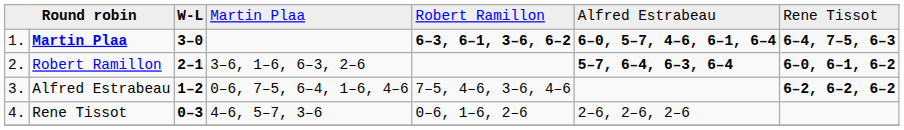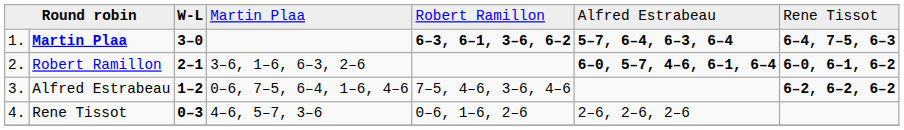row 2 | column 6: 6–0, 5–7, 4–6, 6–1, 6–4 -> 5–7, 6–4, 6–3, 6–4
row 3 | column 6: 5–7, 6–4, 6–3, 6–4 -> 6–0, 5–7, 4–6, 6–1, 6–4
